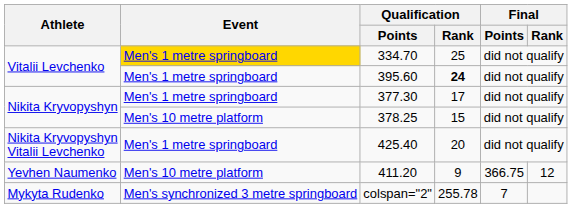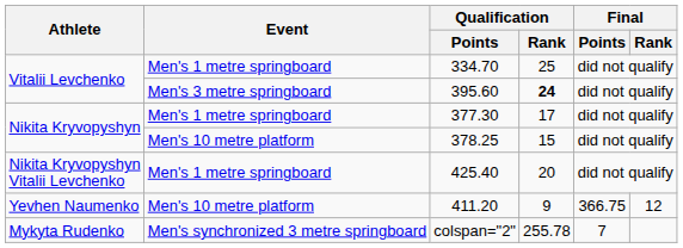334.70 | Event: gold background -> no background
395.60 | Event: Men's 1 metre springboard -> Men's 3 metre springboard
